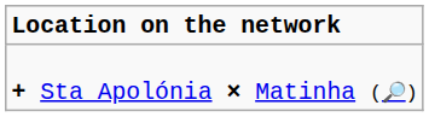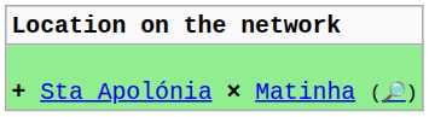row 2 | column 1: no background -> lightgreen background
